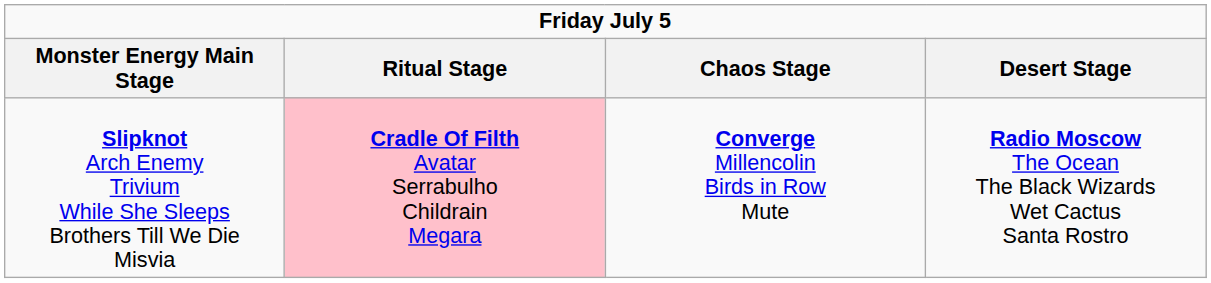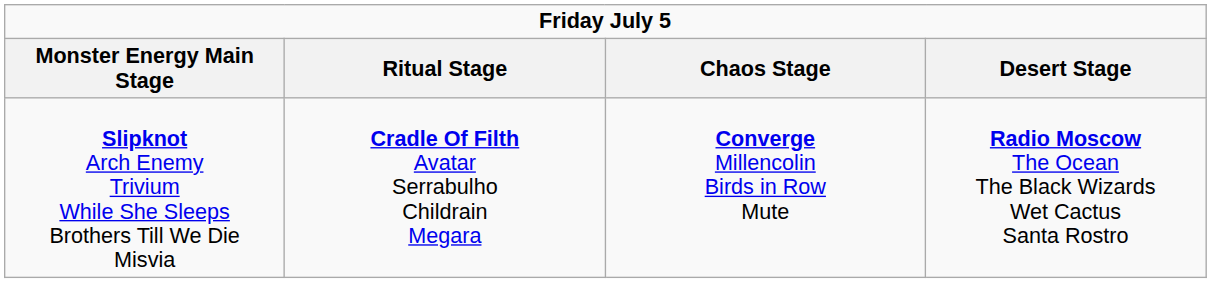row 3 | Ritual Stage: pink background -> no background
